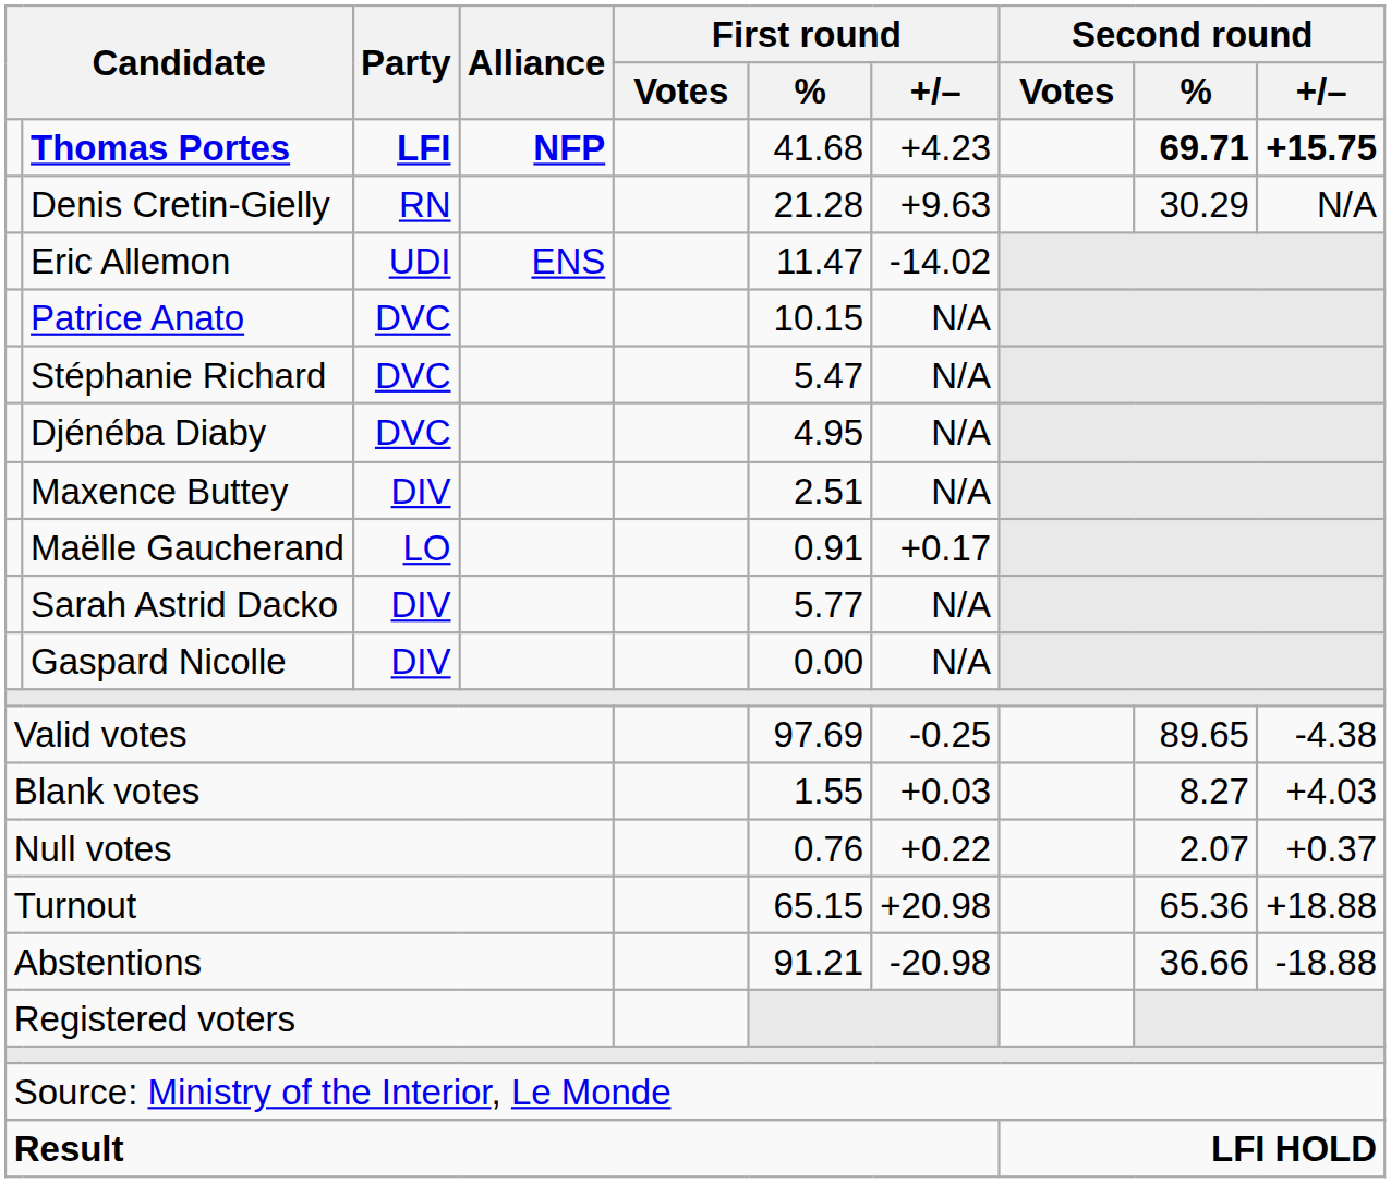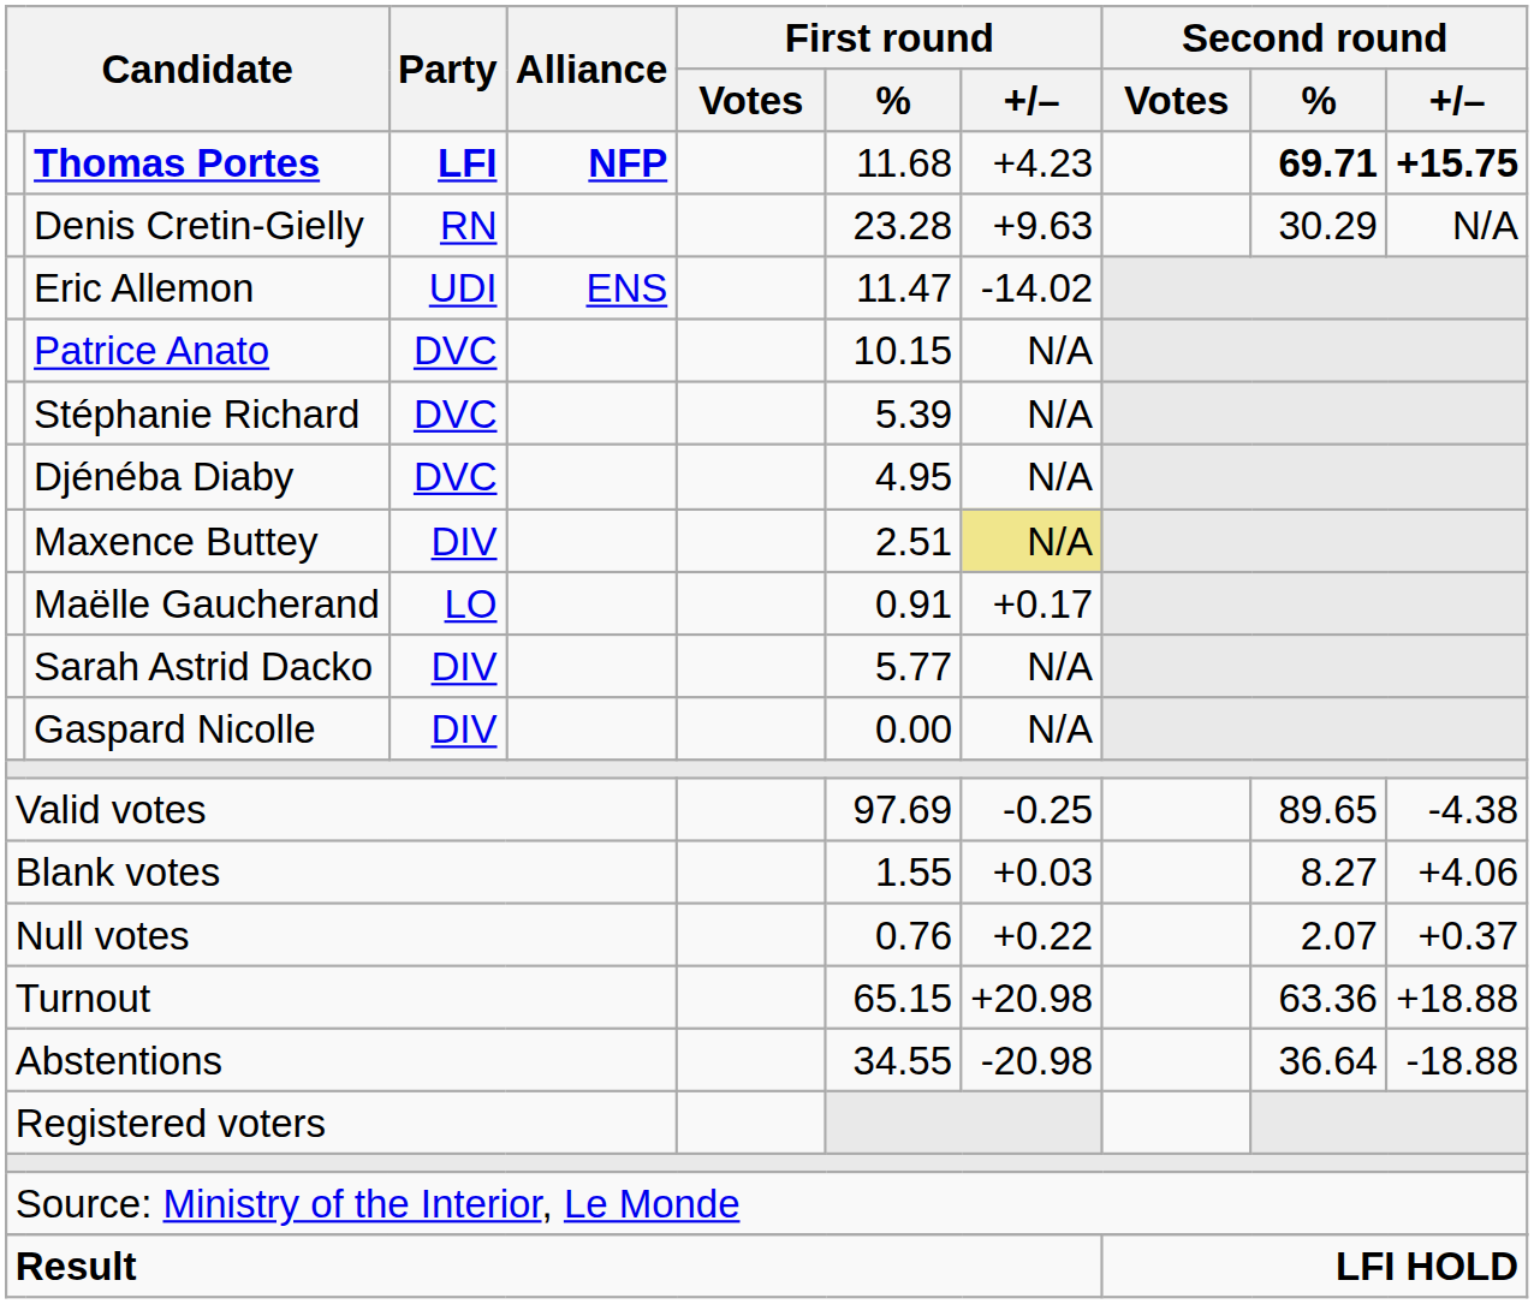Thomas Portes | First round / %: 41.68 -> 11.68
Denis Cretin-Gielly | First round / %: 21.28 -> 23.28
Stéphanie Richard | First round / %: 5.47 -> 5.39
Maxence Buttey | First round / +/–: no background -> khaki background
Blank votes | Second round / +/–: +4.03 -> +4.06
Turnout | Second round / %: 65.36 -> 63.36
Abstentions | First round / %: 91.21 -> 34.55
Abstentions | Second round / %: 36.66 -> 36.64
